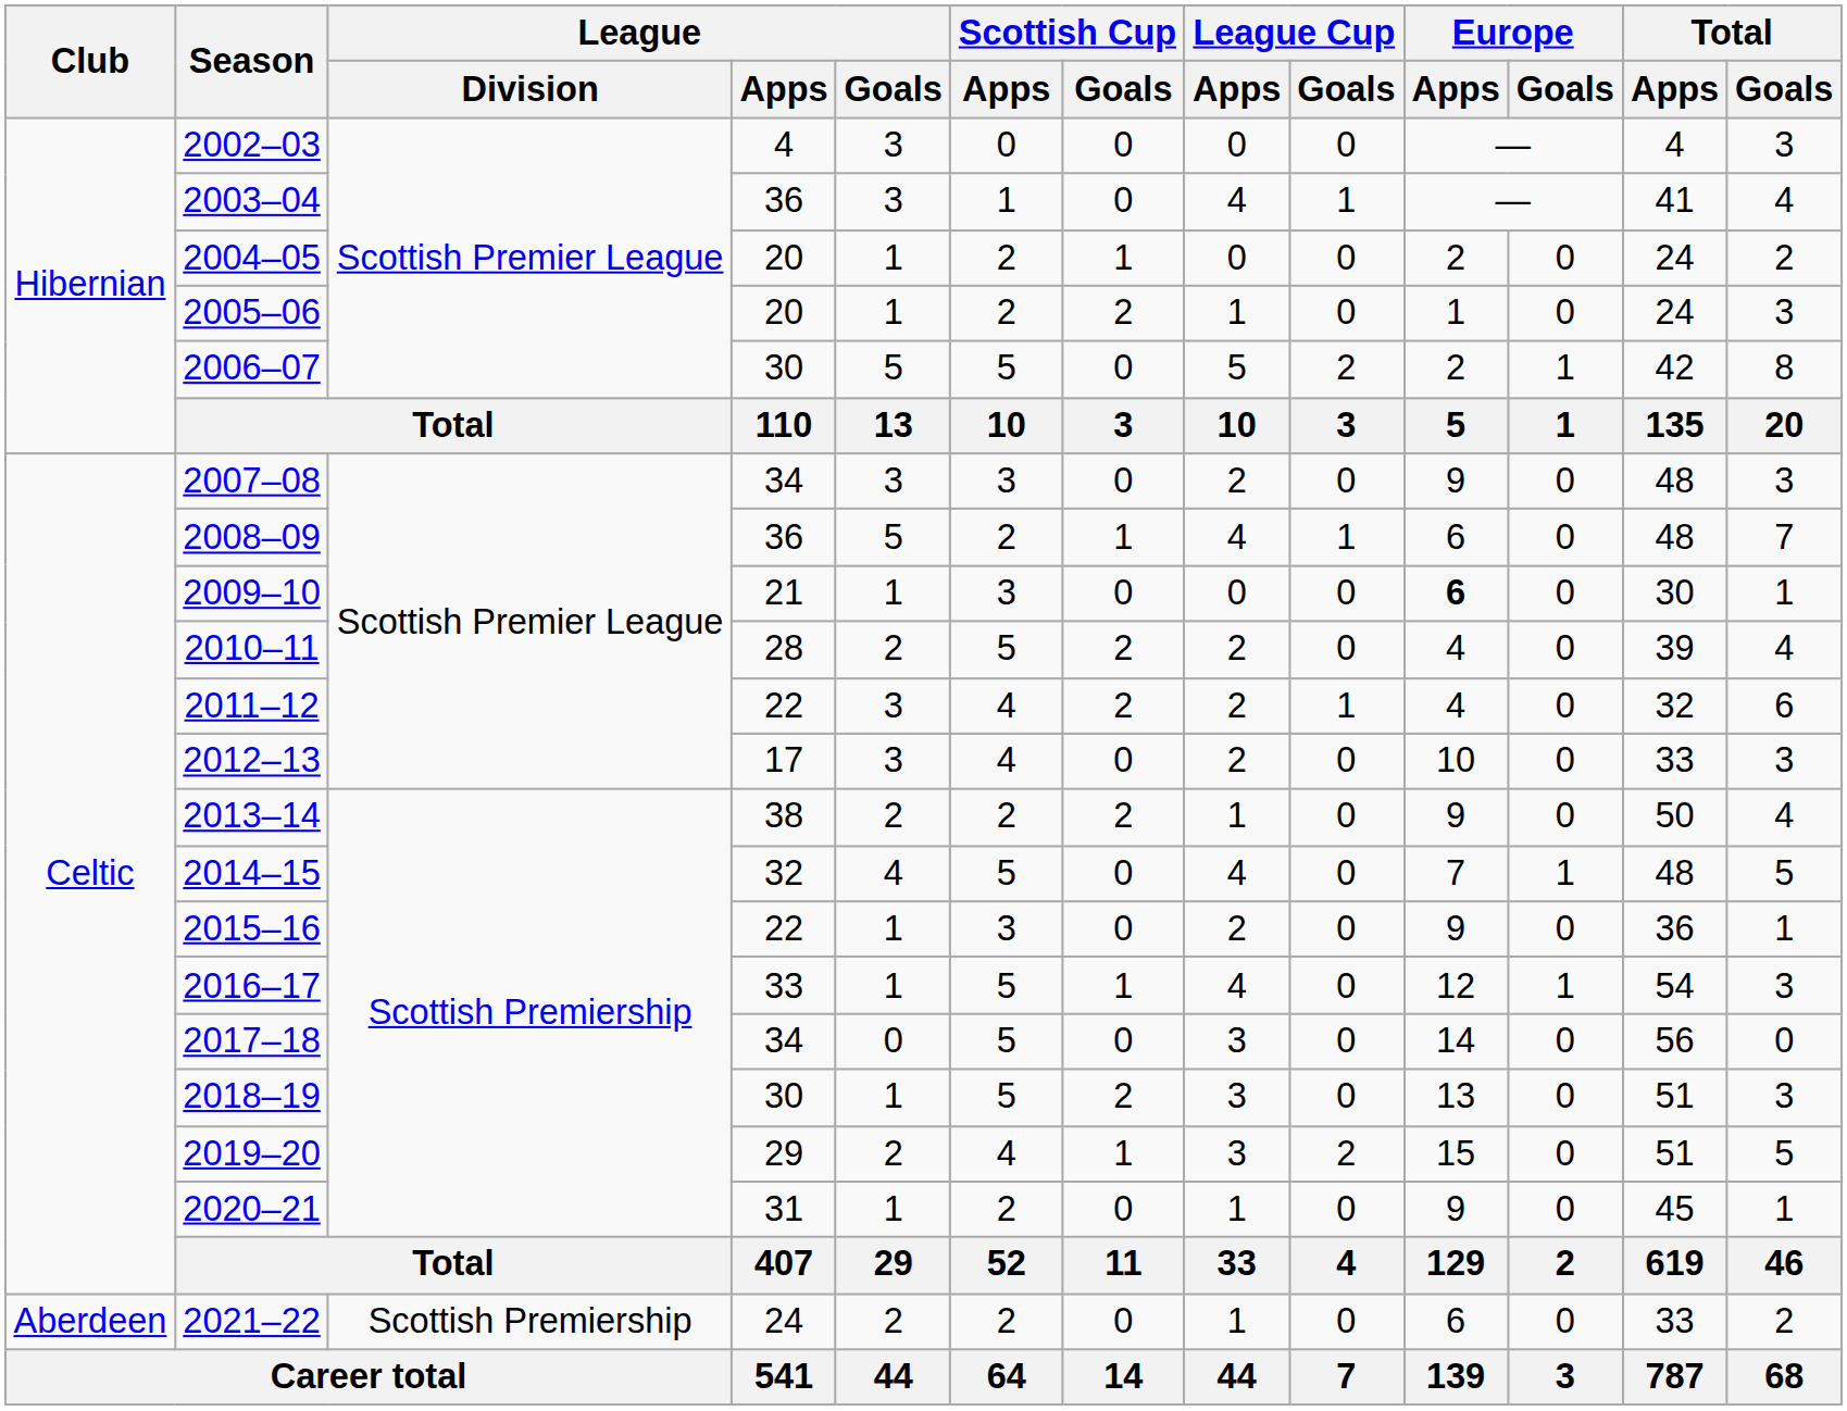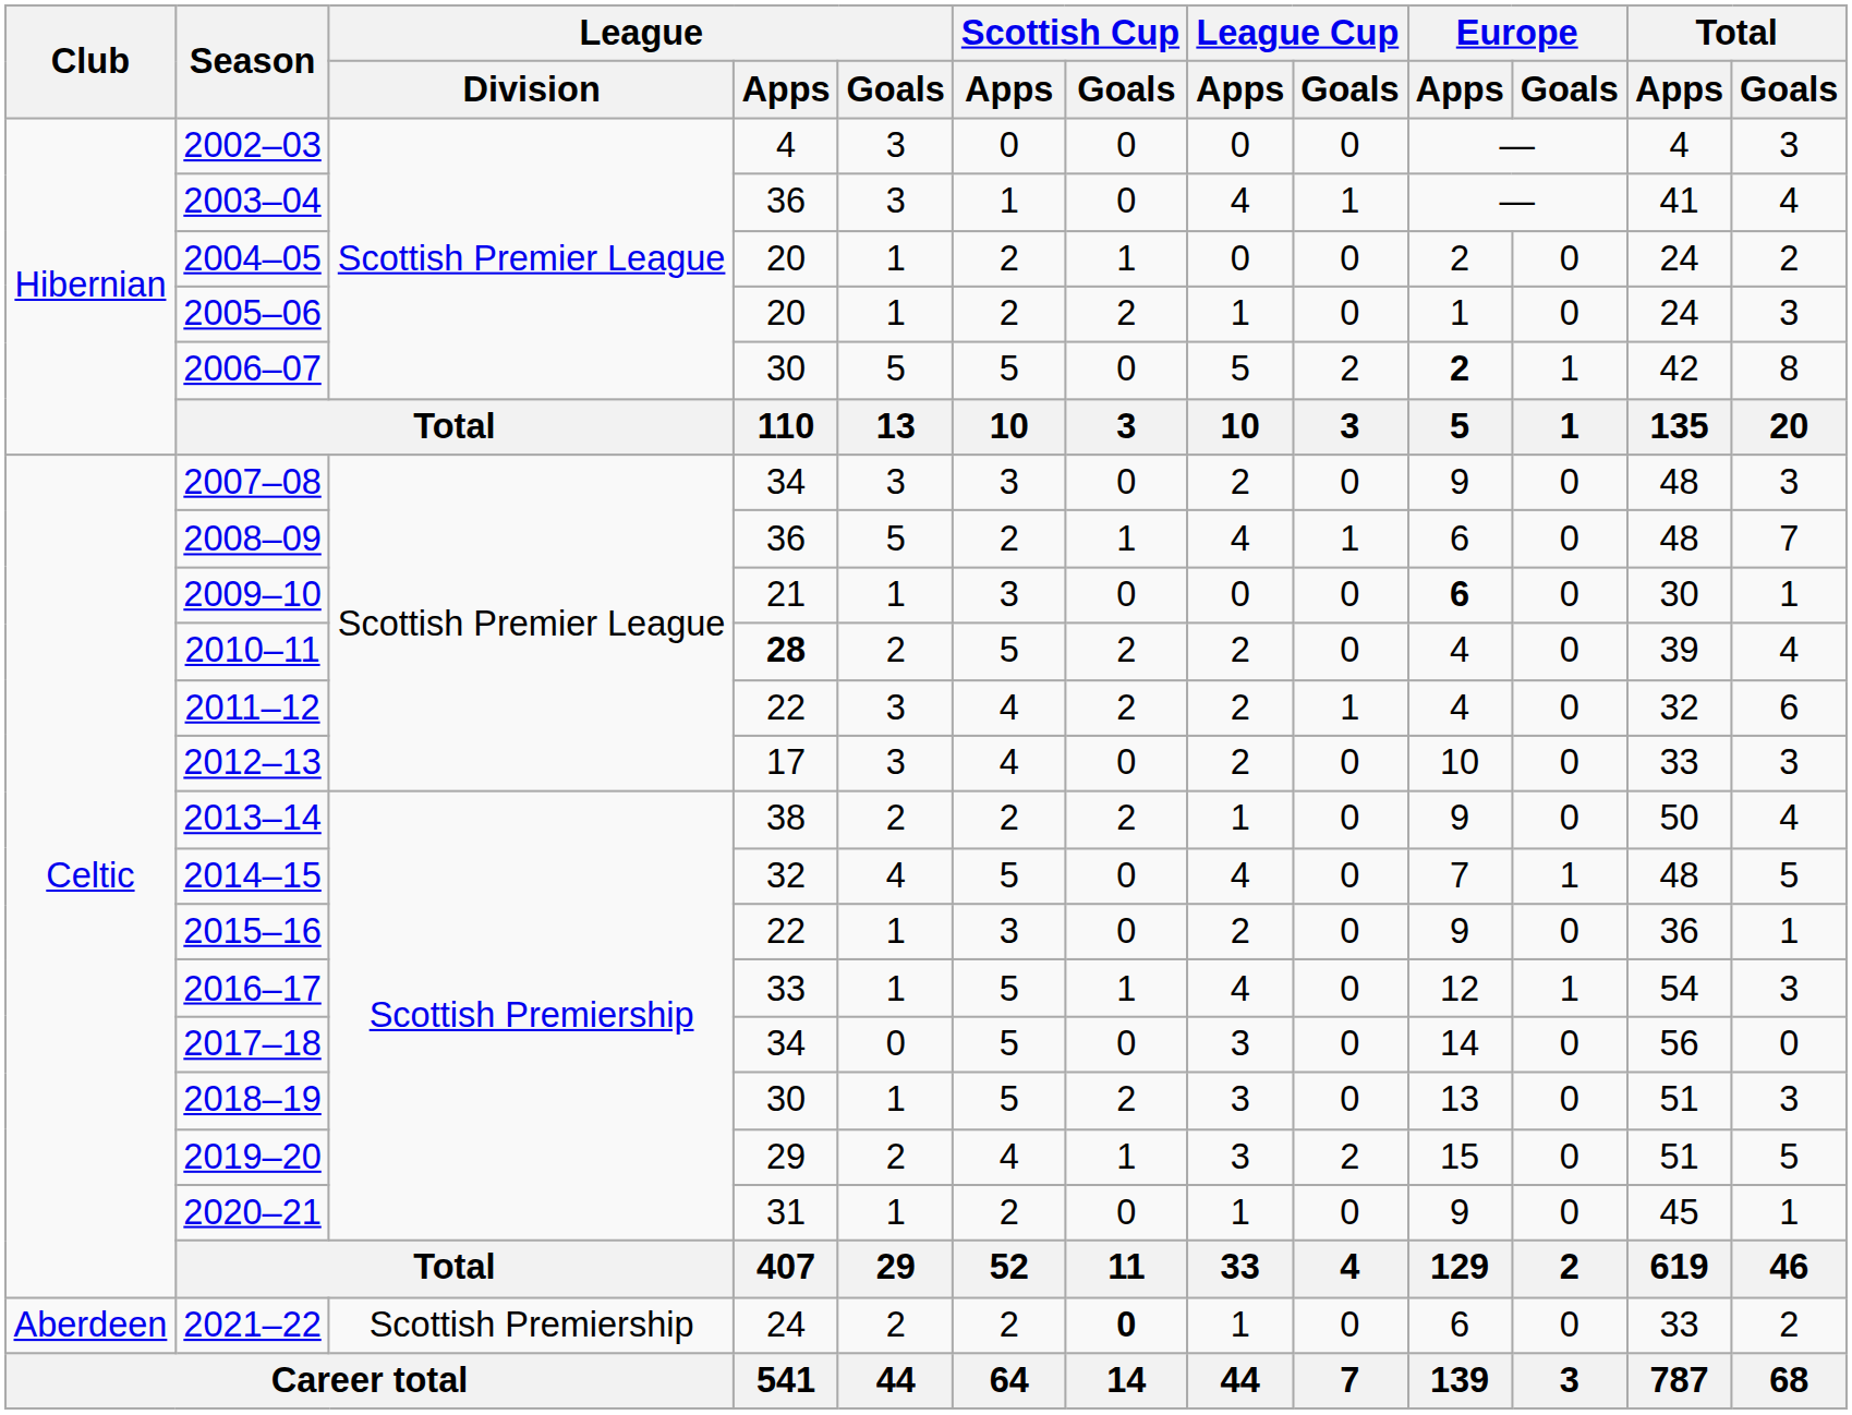2006–07 | Europe / Apps: normal -> bold
2010–11 | League / Apps: normal -> bold
2021–22 | Scottish Cup / Goals: normal -> bold
